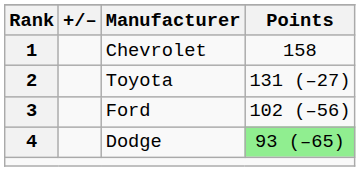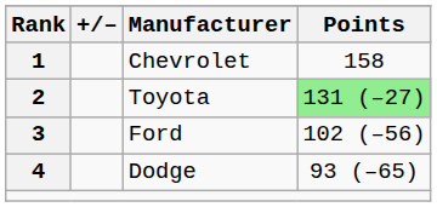Toyota | Points: no background -> lightgreen background
Dodge | Points: lightgreen background -> no background
